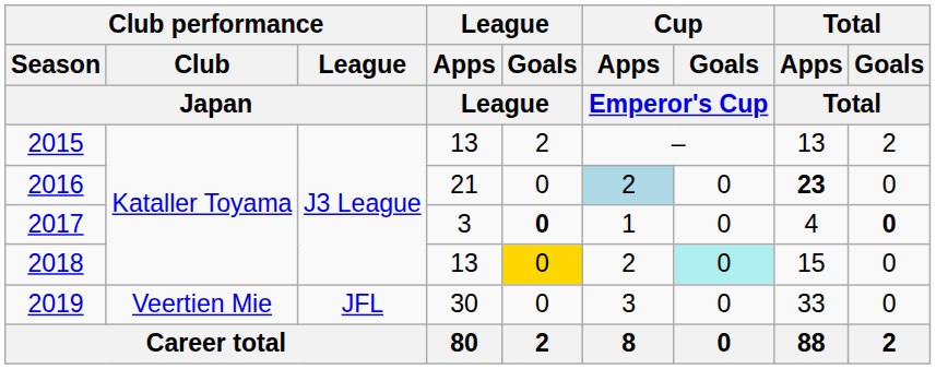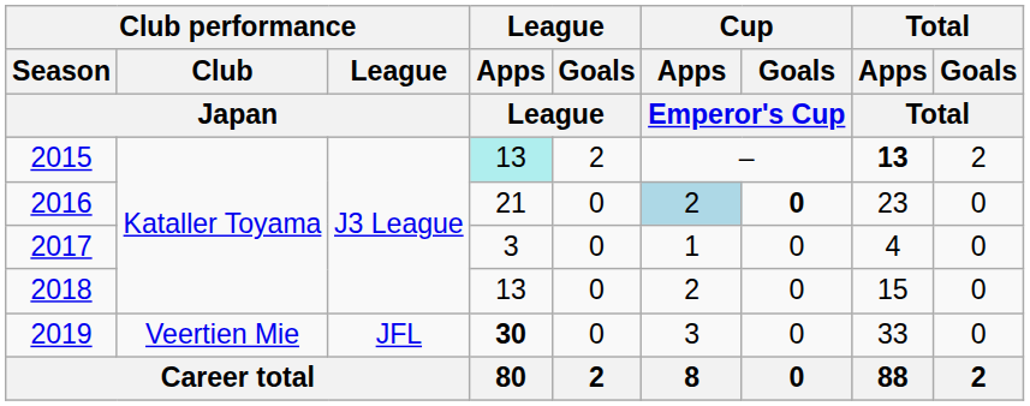2015 | League / Apps / League: no background -> paleturquoise background
2015 | Total / Apps / Total: normal -> bold
2016 | Cup / Goals / Emperor's Cup: normal -> bold
2016 | Total / Apps / Total: bold -> normal
2017 | League / Goals / League: bold -> normal
2017 | Total / Goals / Total: bold -> normal
2018 | League / Goals / League: gold background -> no background
2018 | Cup / Goals / Emperor's Cup: paleturquoise background -> no background
2019 | League / Apps / League: normal -> bold
